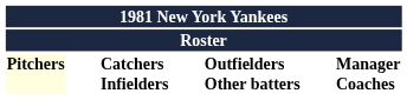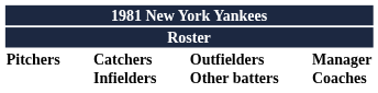Pitchers | column 1: lightyellow background -> no background
